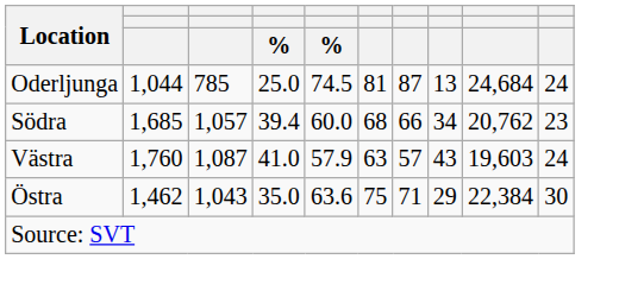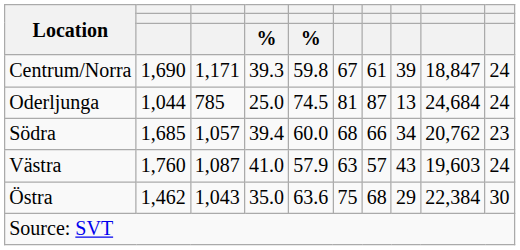+ row: Centrum/Norra | 1,690 | 1,171 | 39.3 | 59.8 | 67 | 61 | 39 | 18,847 | 24
Östra | column 7: 71 -> 68
